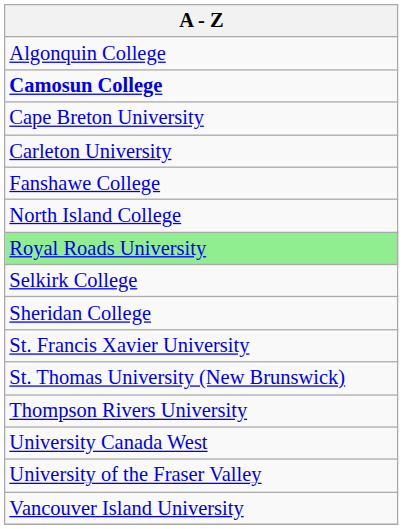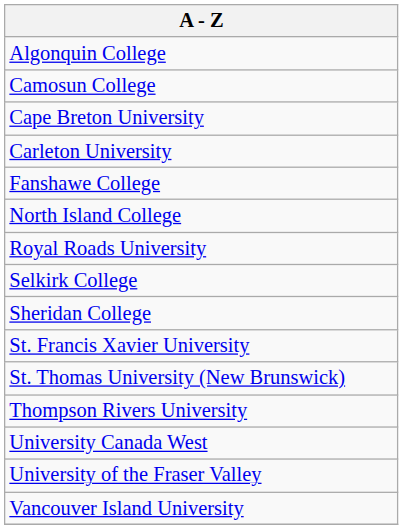row 3 | column 1: bold -> normal
row 8 | column 1: lightgreen background -> no background
